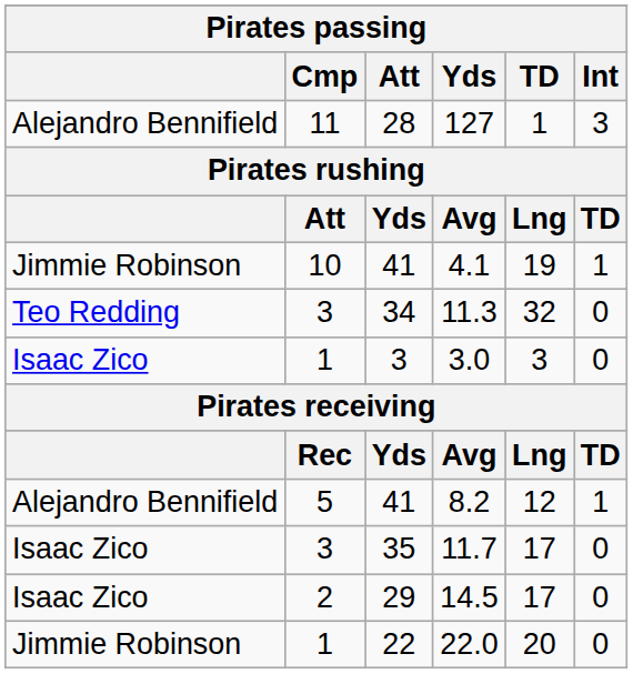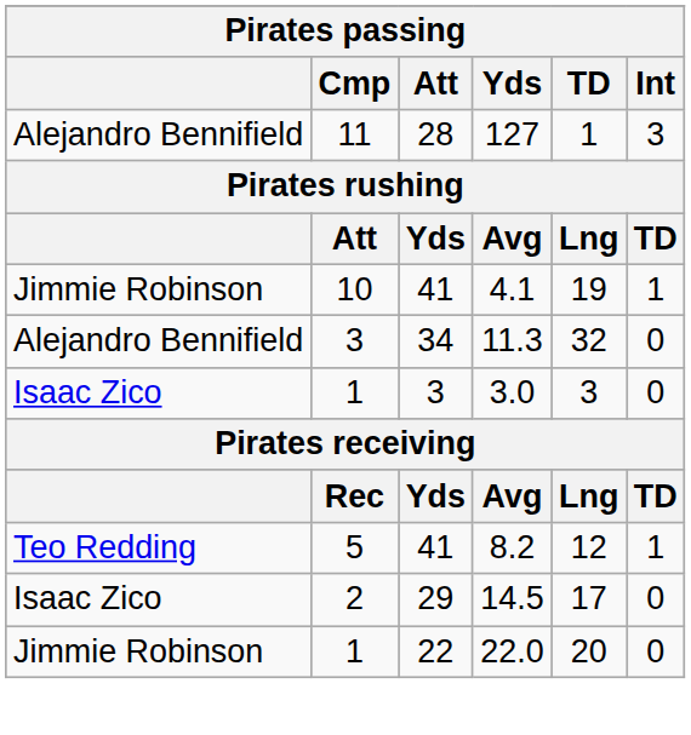11.3 | column 1: Teo Redding -> Alejandro Bennifield
8.2 | column 1: Alejandro Bennifield -> Teo Redding
- row: Isaac Zico | 3 | 35 | 11.7 | 17 | 0
